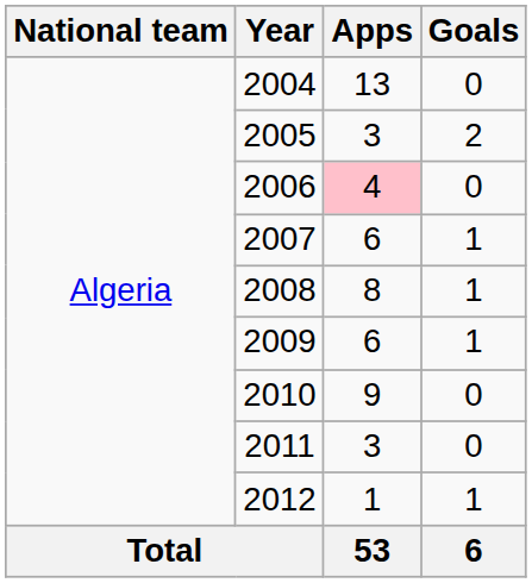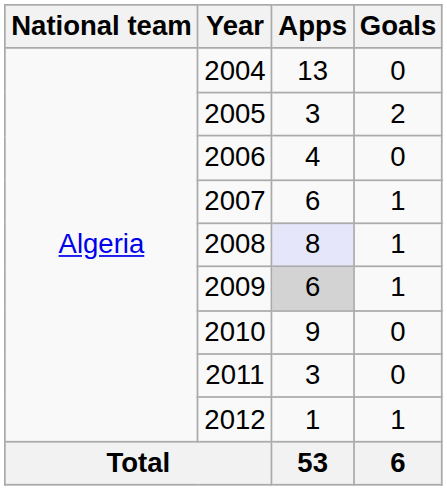2006 | Apps: pink background -> no background
2008 | Apps: no background -> lavender background
2009 | Apps: no background -> lightgrey background
